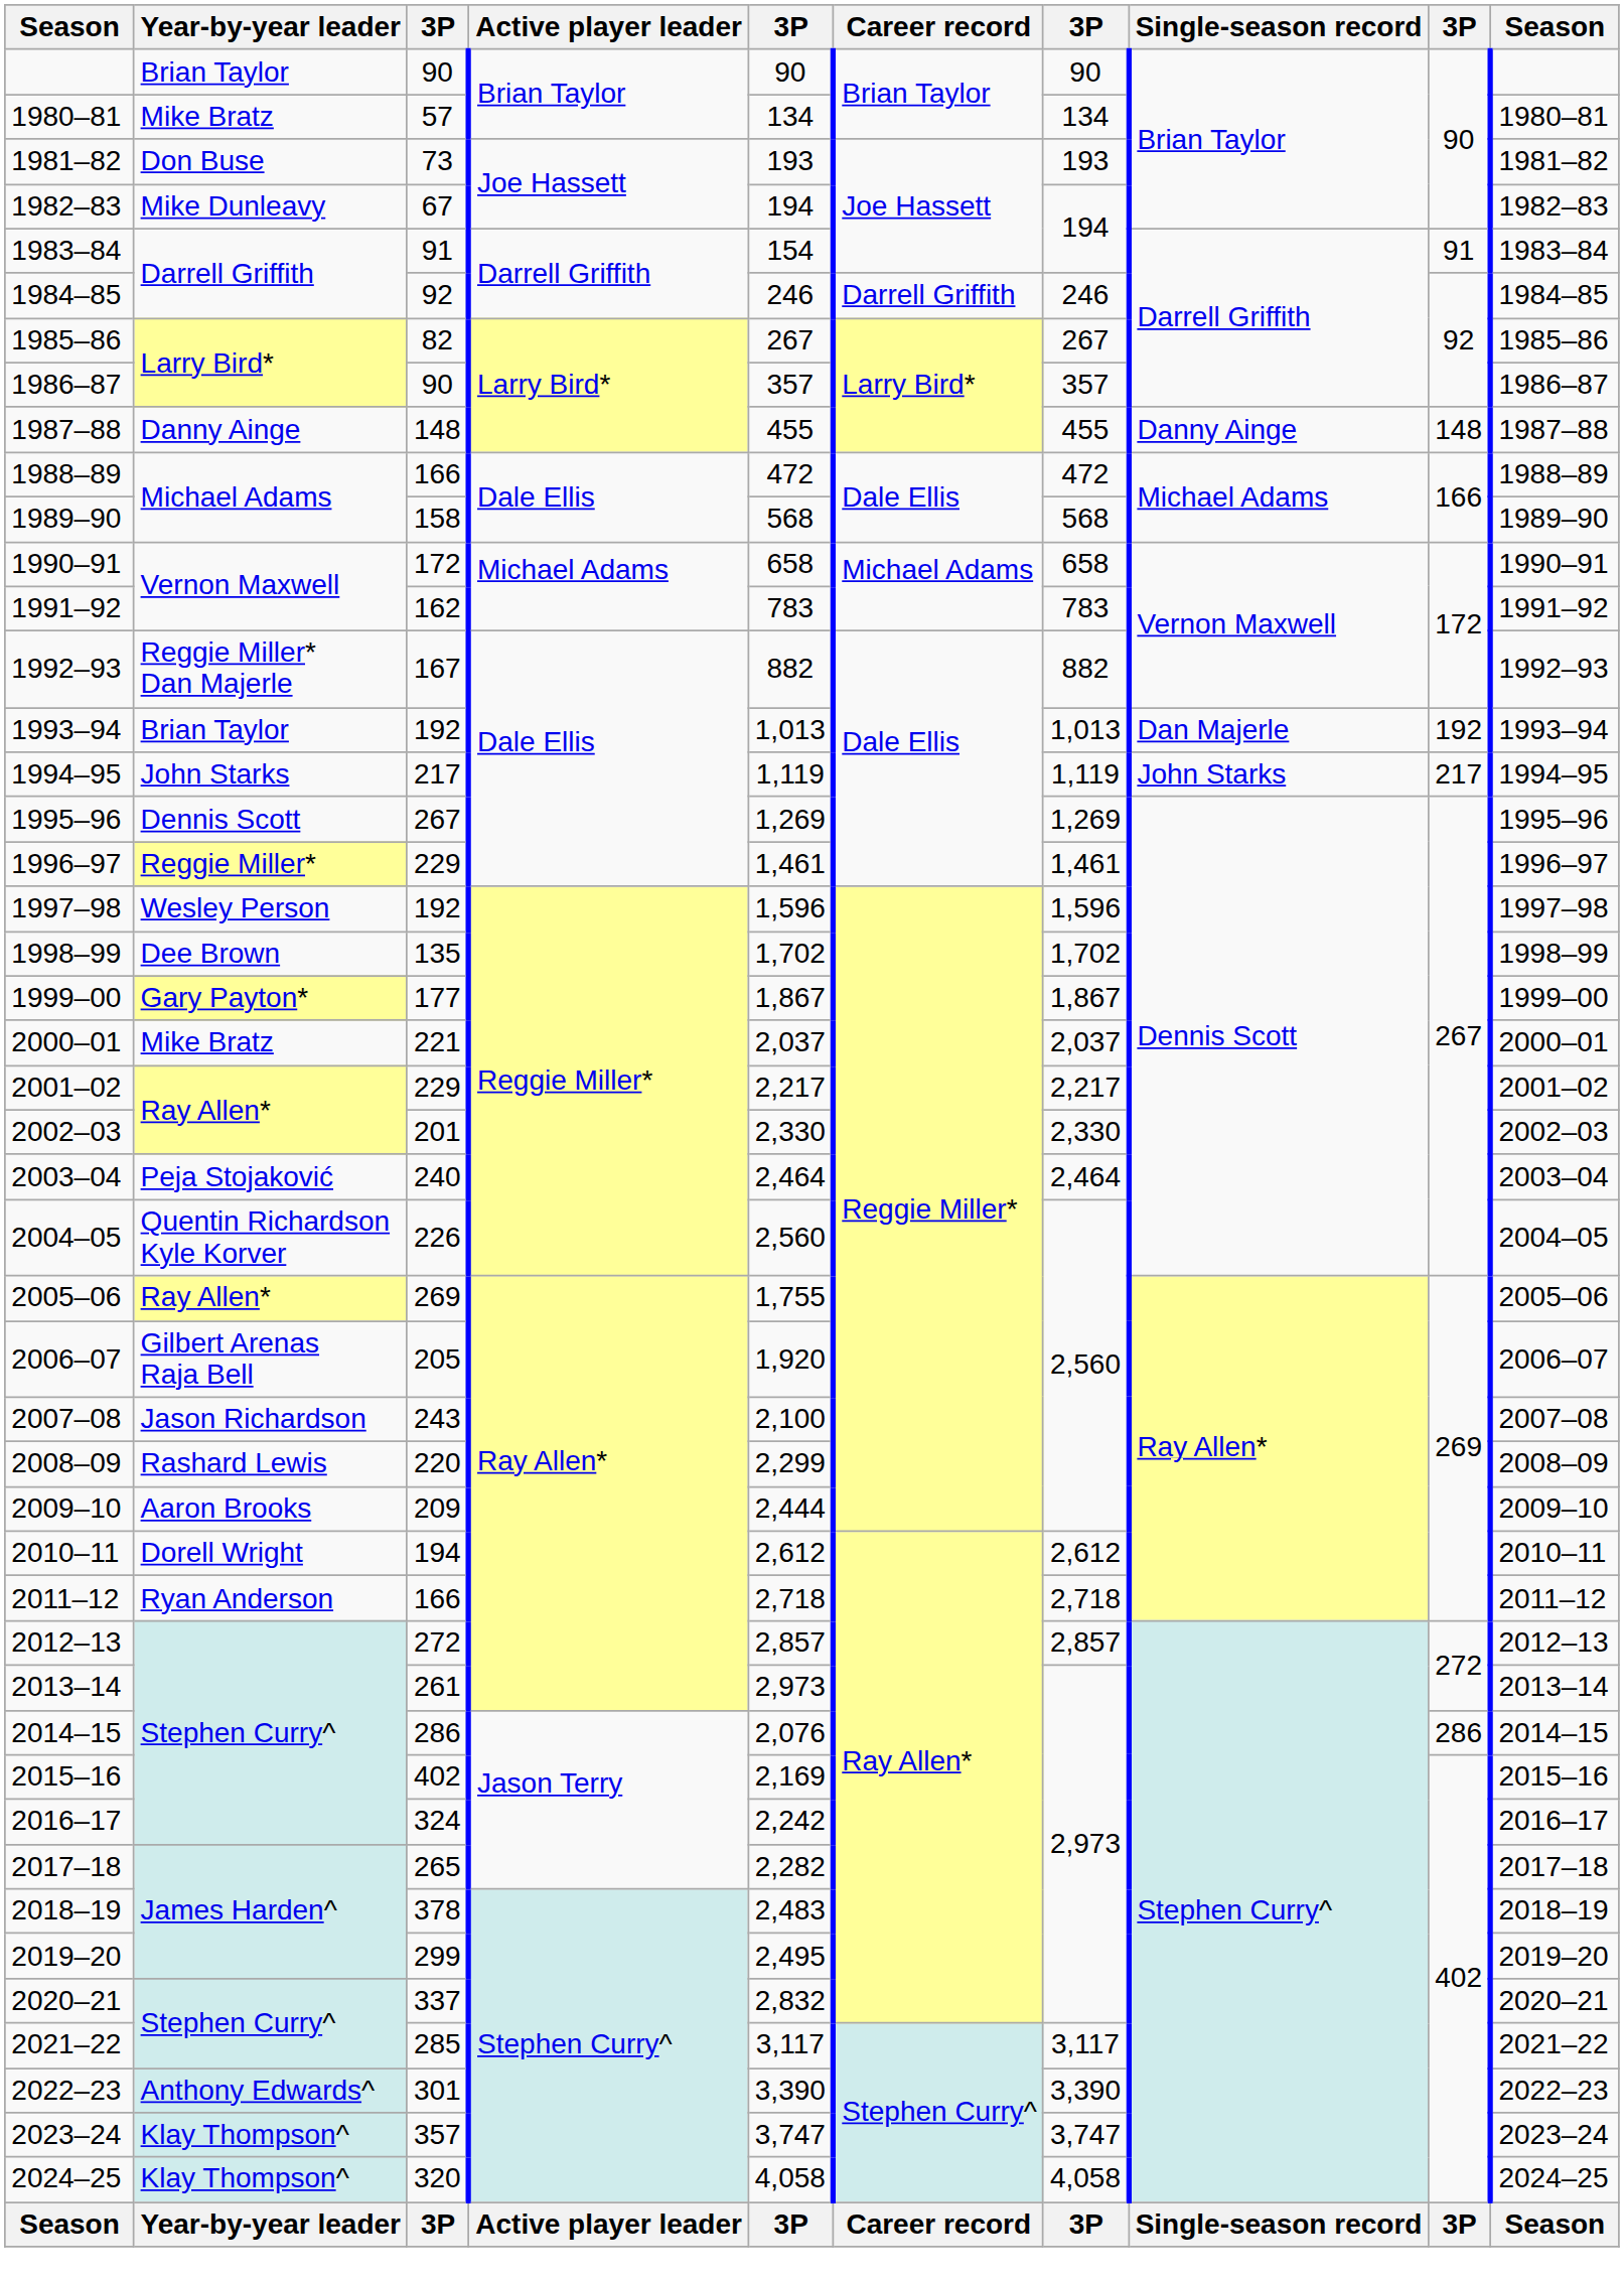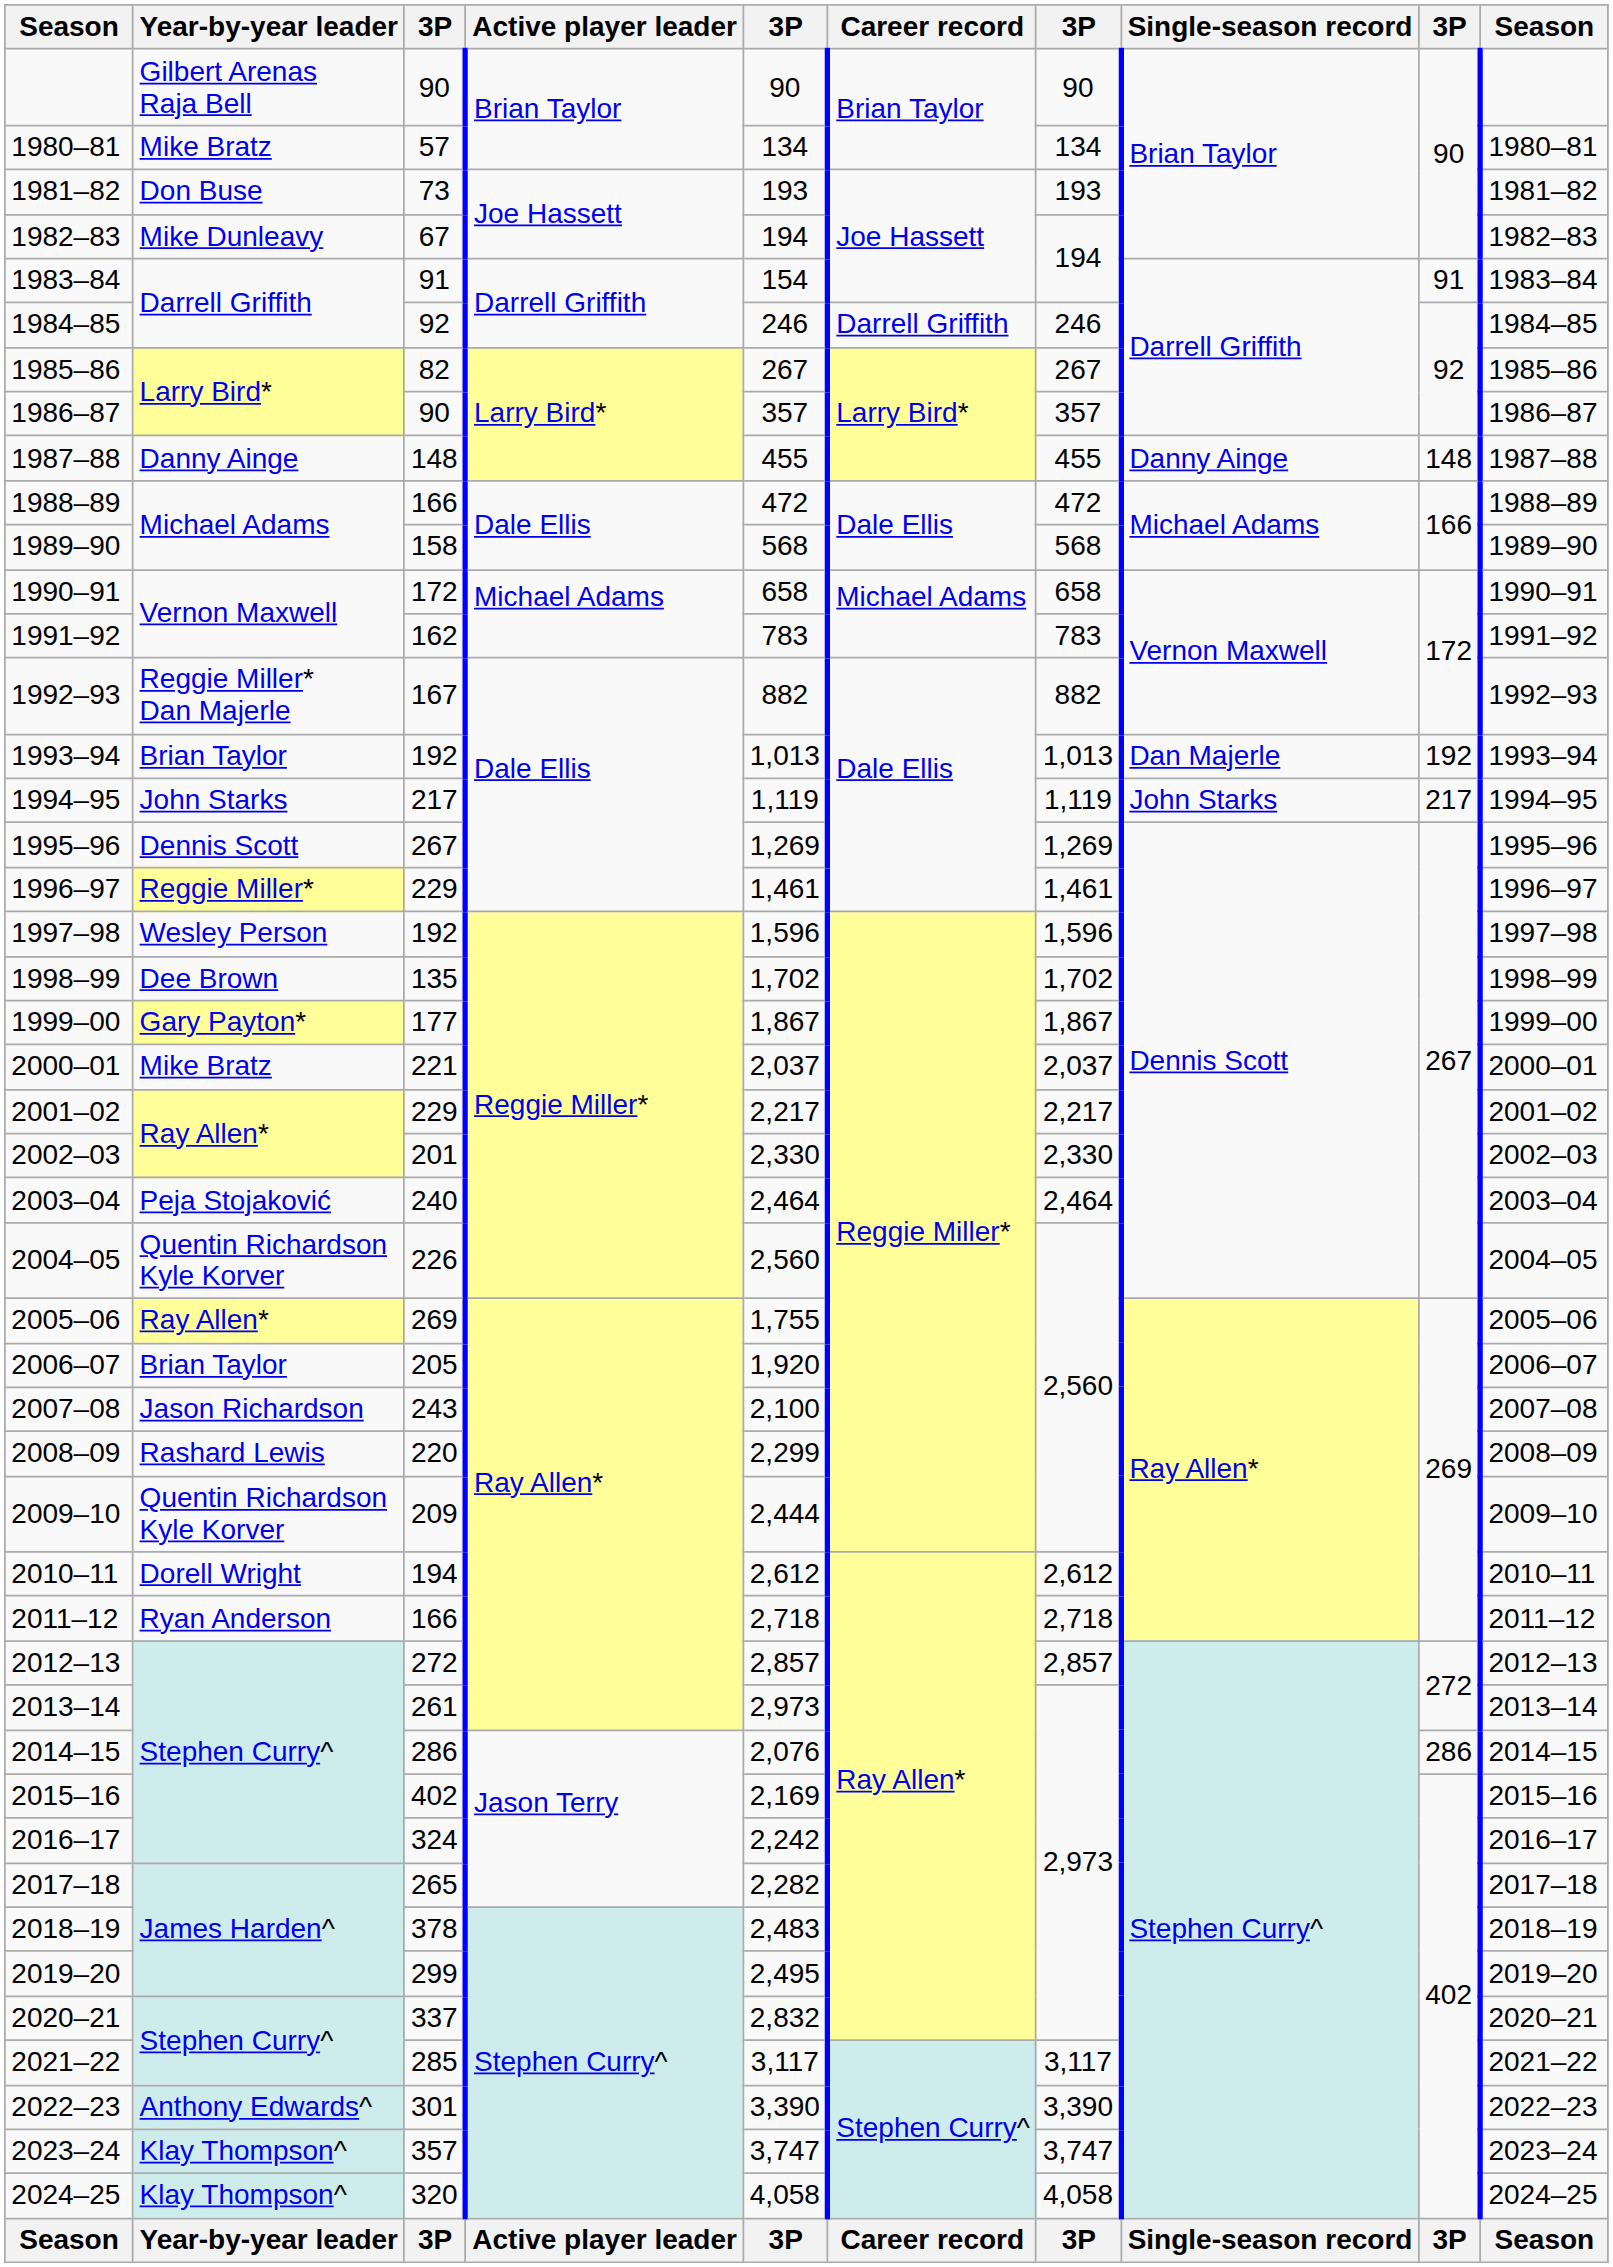row 2 | Year-by-year leader: Brian Taylor -> Gilbert Arenas Raja Bell
row 29 | Year-by-year leader: Gilbert Arenas Raja Bell -> Brian Taylor
row 32 | Year-by-year leader: Aaron Brooks -> Quentin Richardson Kyle Korver
